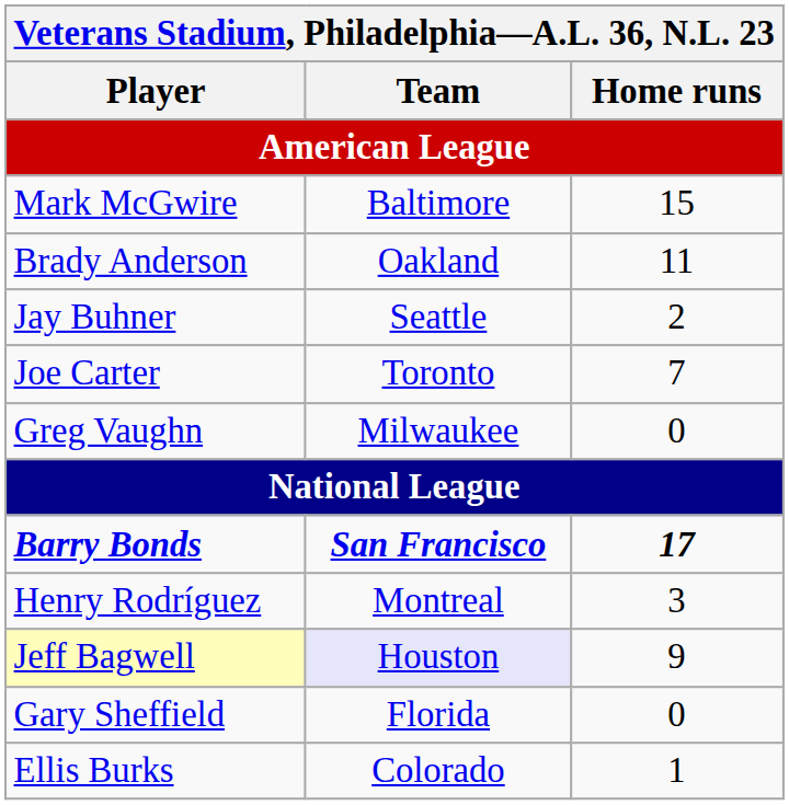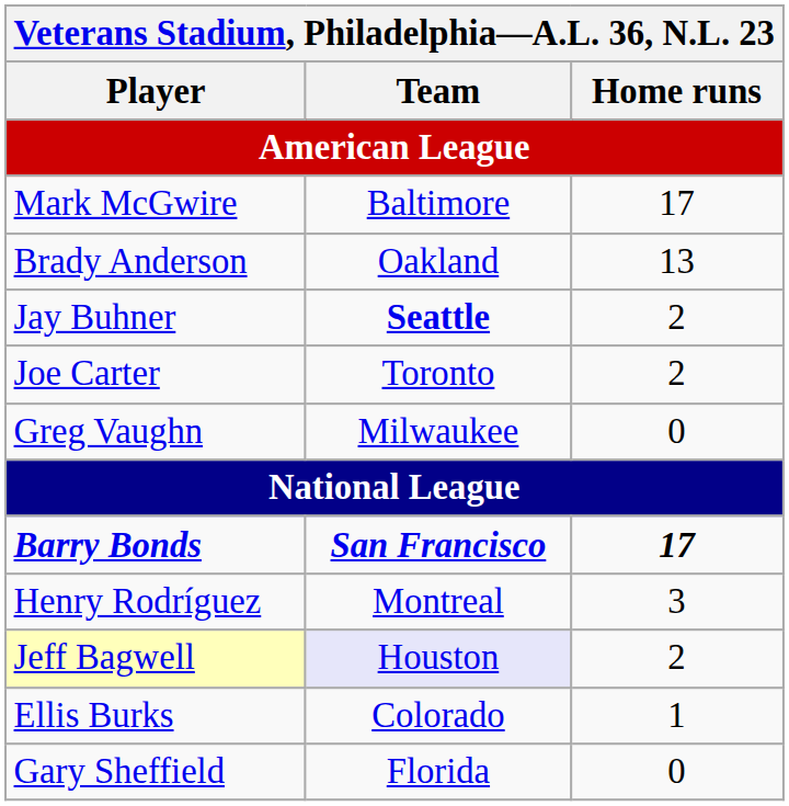Mark McGwire | Home runs: 15 -> 17
Brady Anderson | Home runs: 11 -> 13
Jay Buhner | Team: normal -> bold
Joe Carter | Home runs: 7 -> 2
Jeff Bagwell | Home runs: 9 -> 2
rows swapped: Ellis Burks <-> Gary Sheffield
